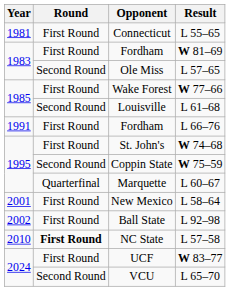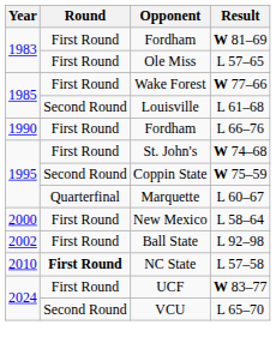- row: 1981 | First Round | Connecticut | L 55–65
Ole Miss | Round: Second Round -> First Round
Fordham / L 66–76 | Year: 1991 -> 1990
New Mexico | Year: 2001 -> 2000
